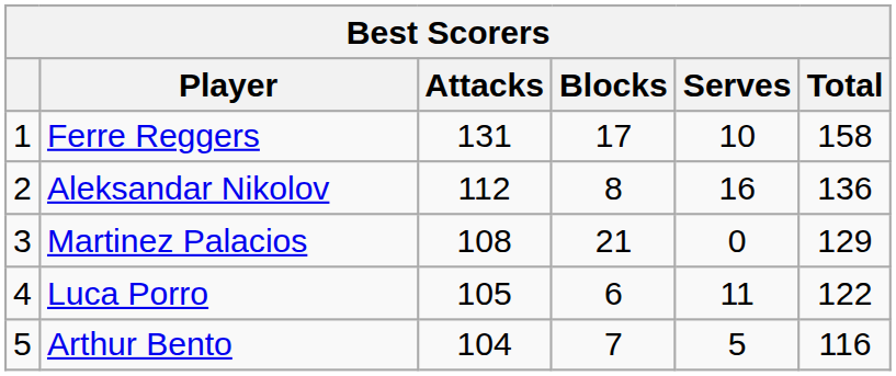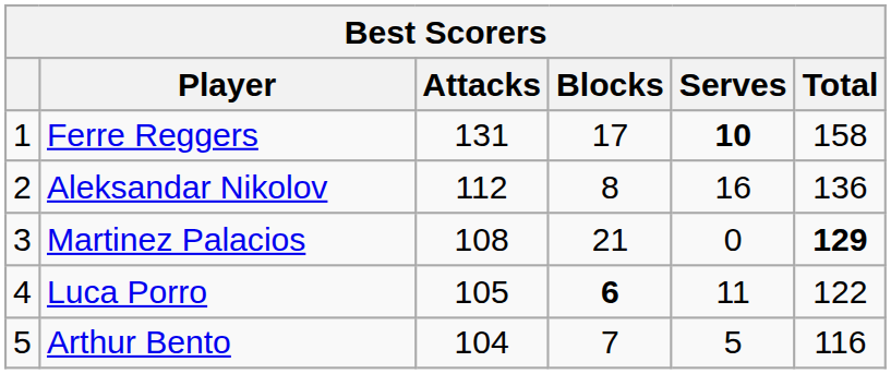Ferre Reggers | Serves: normal -> bold
Martinez Palacios | Total: normal -> bold
Luca Porro | Blocks: normal -> bold
